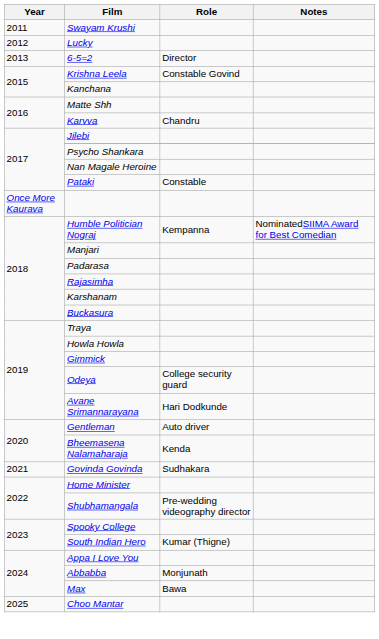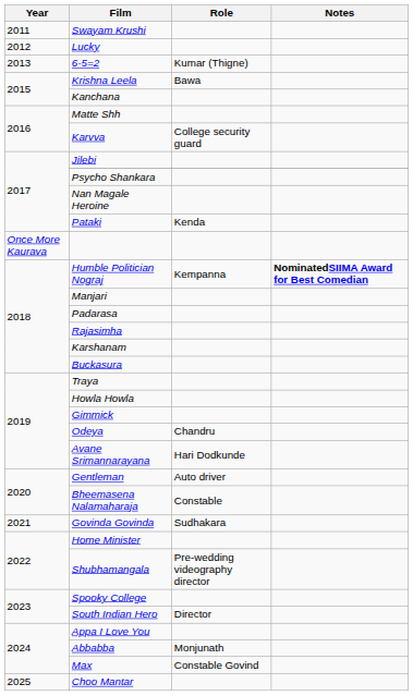6-5=2 | Role: Director -> Kumar (Thigne)
Krishna Leela | Role: Constable Govind -> Bawa
Karvva | Role: Chandru -> College security guard
Pataki | Role: Constable -> Kenda
Humble Politician Nograj | Notes: normal -> bold
Odeya | Role: College security guard -> Chandru
Bheemasena Nalamaharaja | Role: Kenda -> Constable
South Indian Hero | Role: Kumar (Thigne) -> Director
Max | Role: Bawa -> Constable Govind
